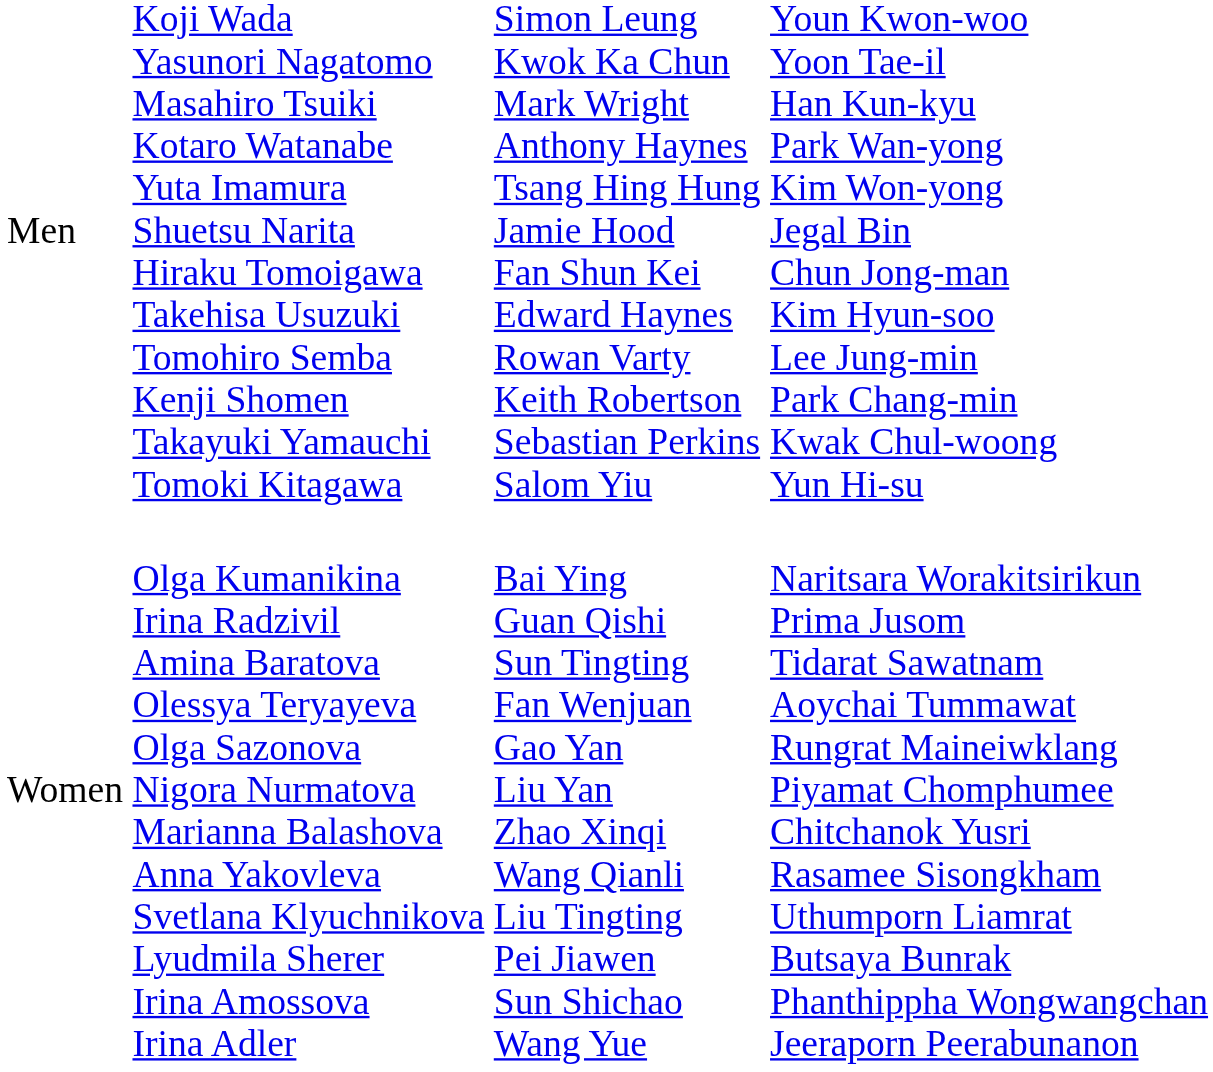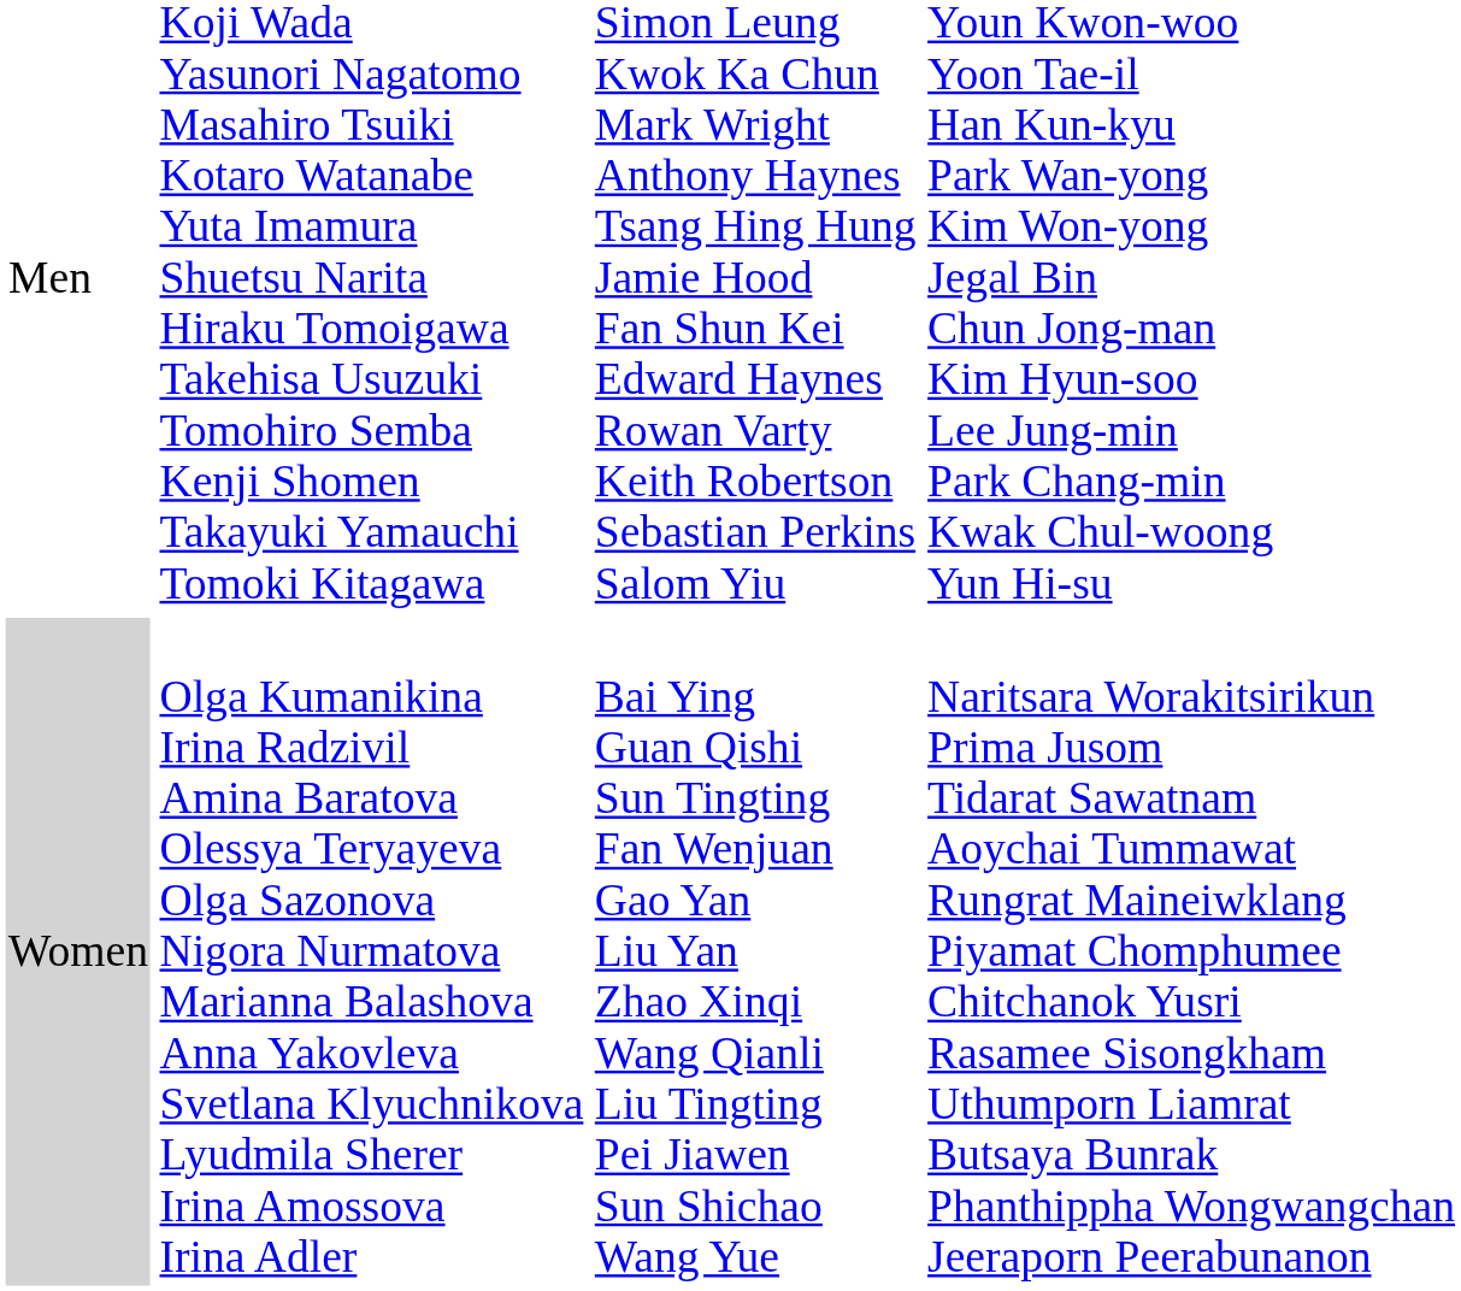Women | column 1: no background -> lightgrey background
